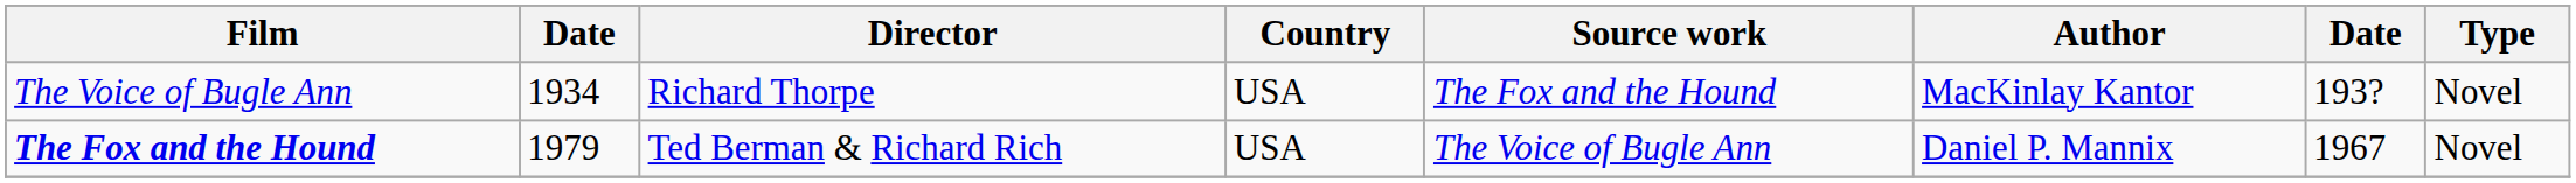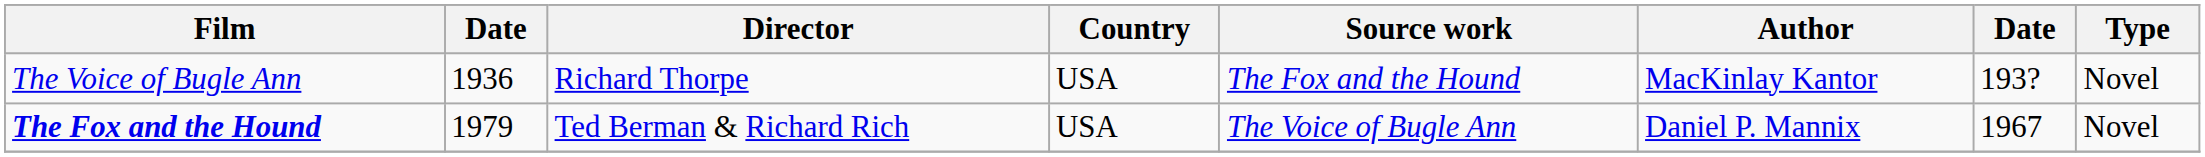row 2 | column 2: 1934 -> 1936
